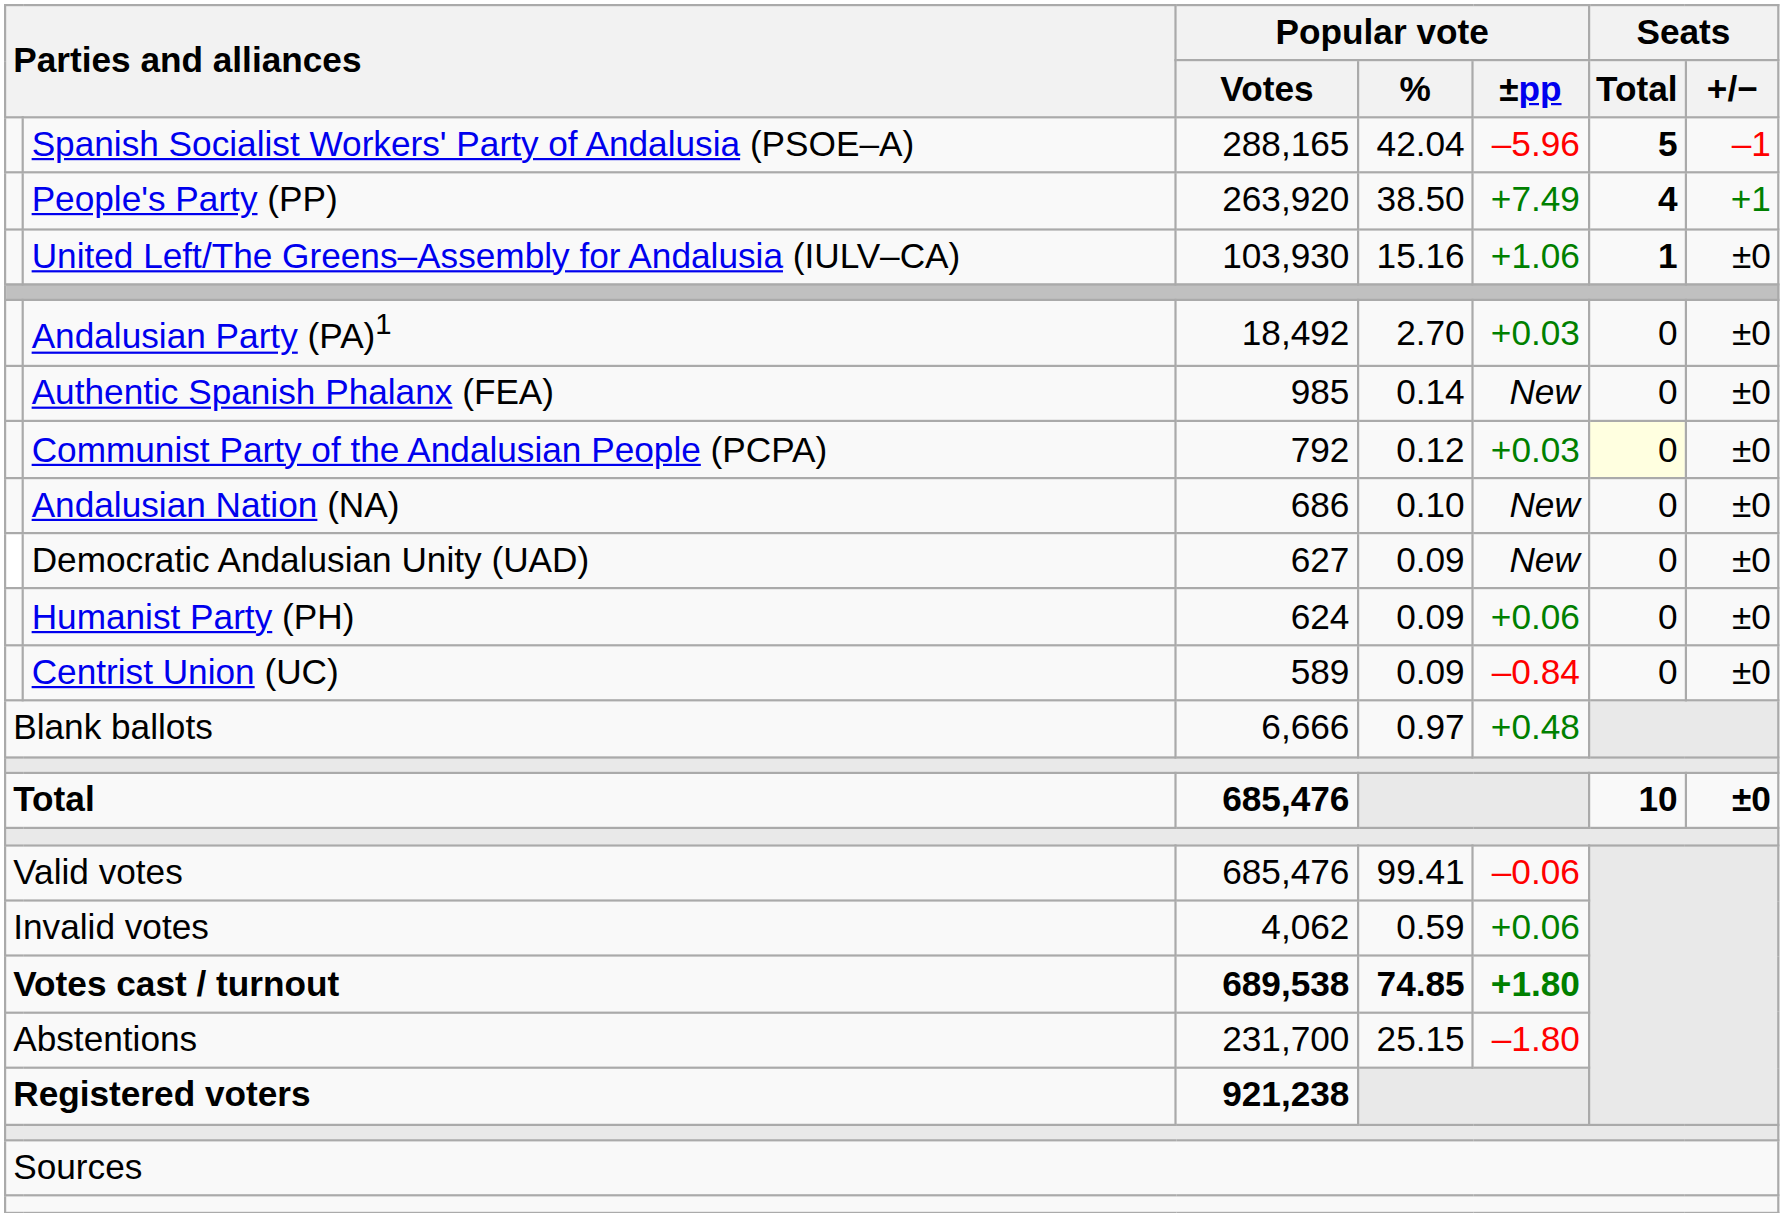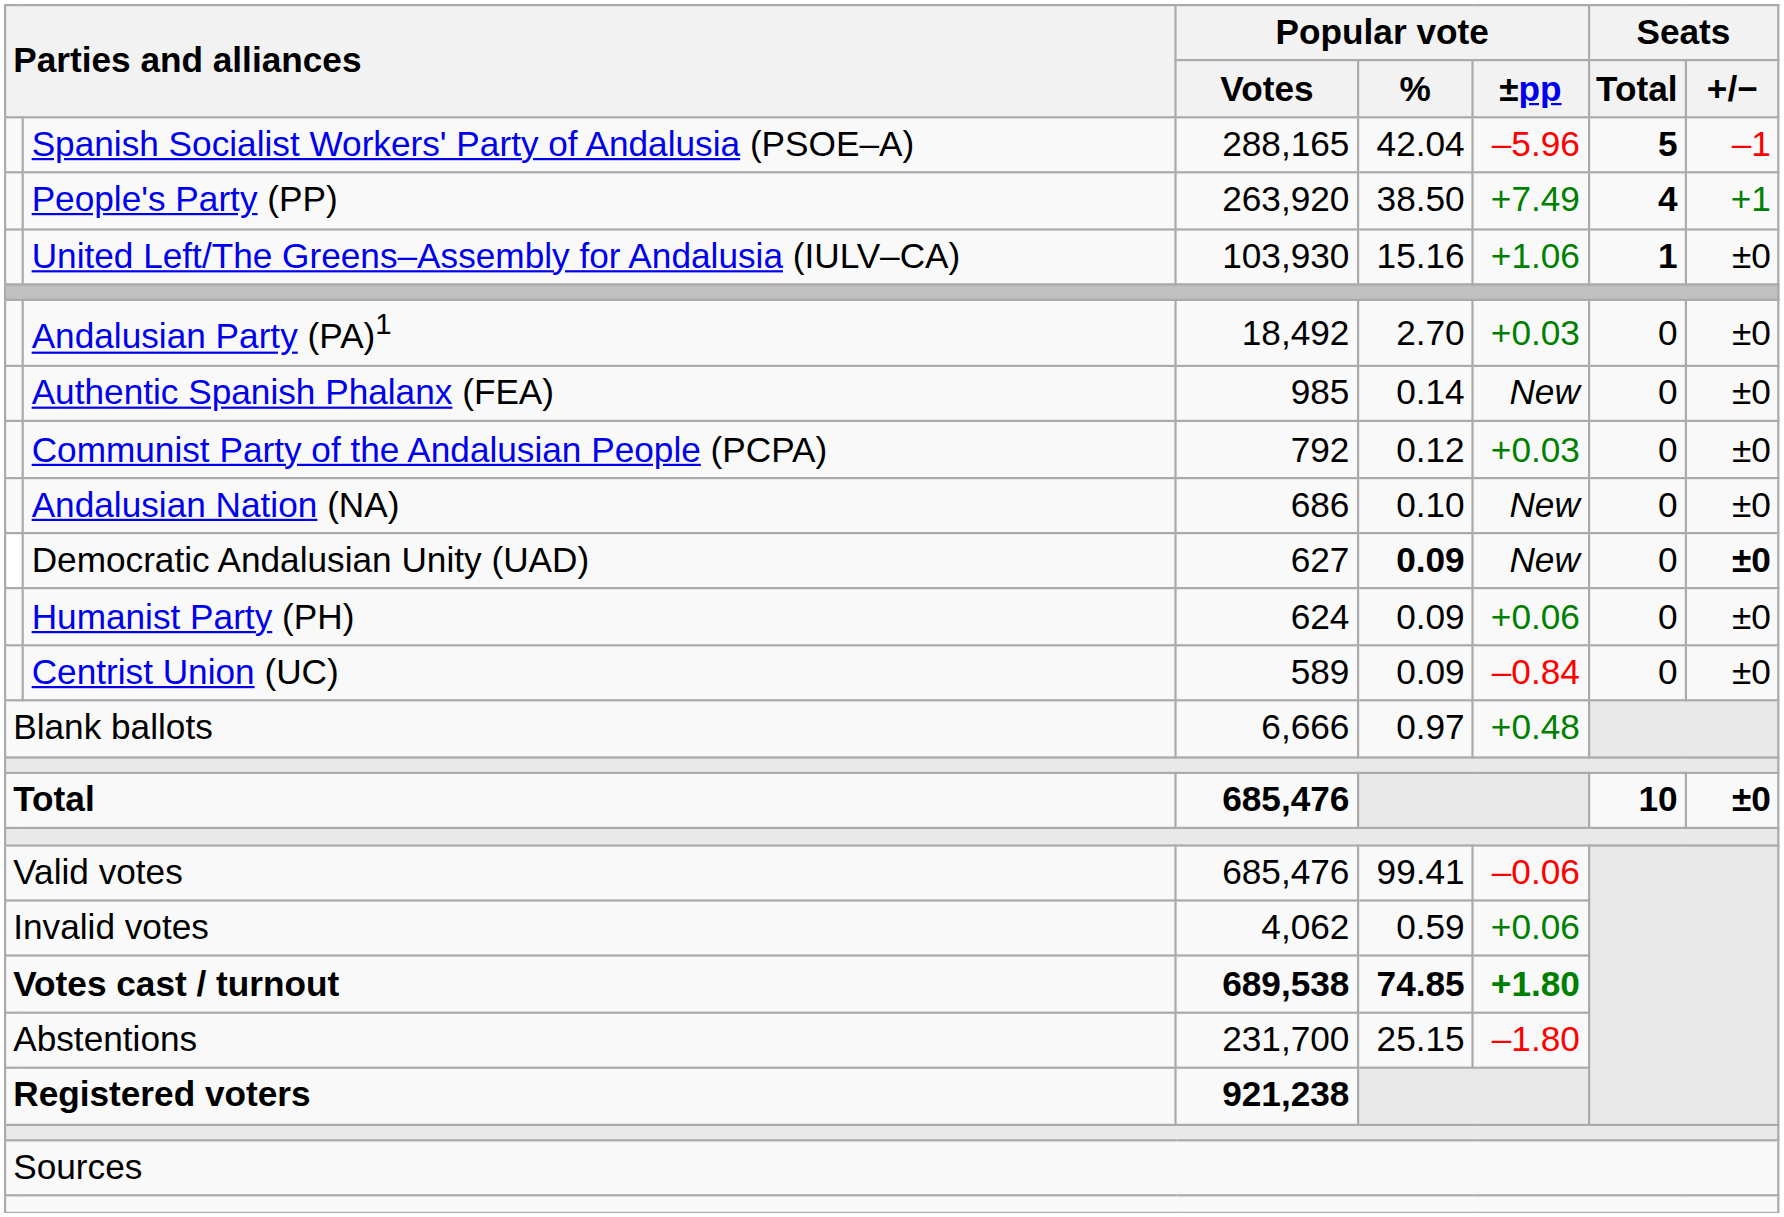Communist Party of the Andalusian People (PCPA) | Seats / Total: lightyellow background -> no background
Democratic Andalusian Unity (UAD) | Popular vote / %: normal -> bold
Democratic Andalusian Unity (UAD) | Seats / +/−: normal -> bold
